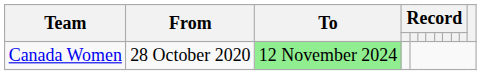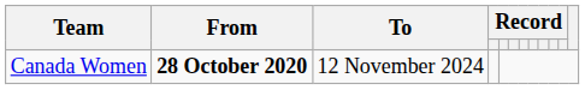Canada Women | From: normal -> bold
Canada Women | To: lightgreen background -> no background
